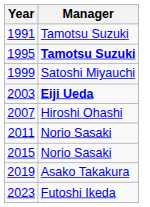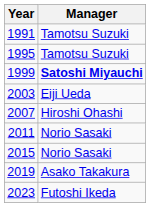1995 | Manager: bold -> normal
1999 | Manager: normal -> bold
2003 | Manager: bold -> normal
